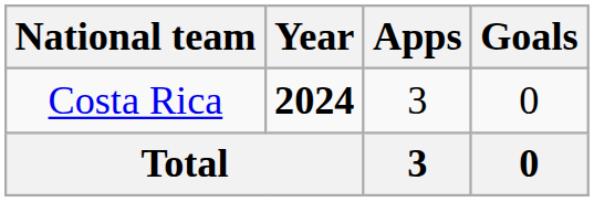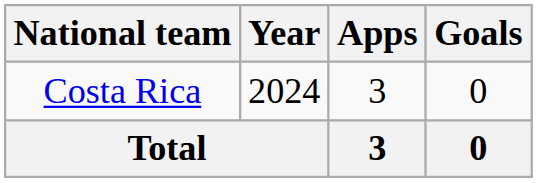Costa Rica | Year: bold -> normal
